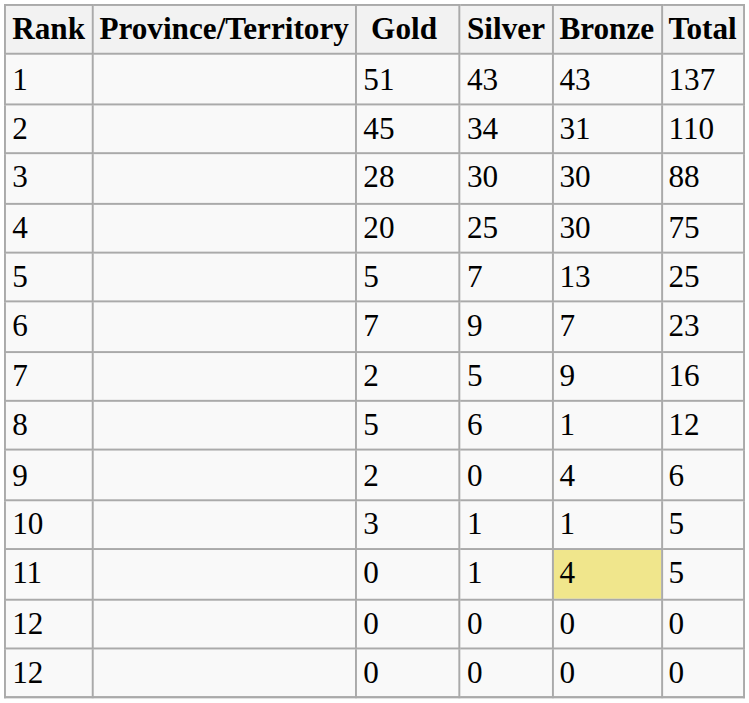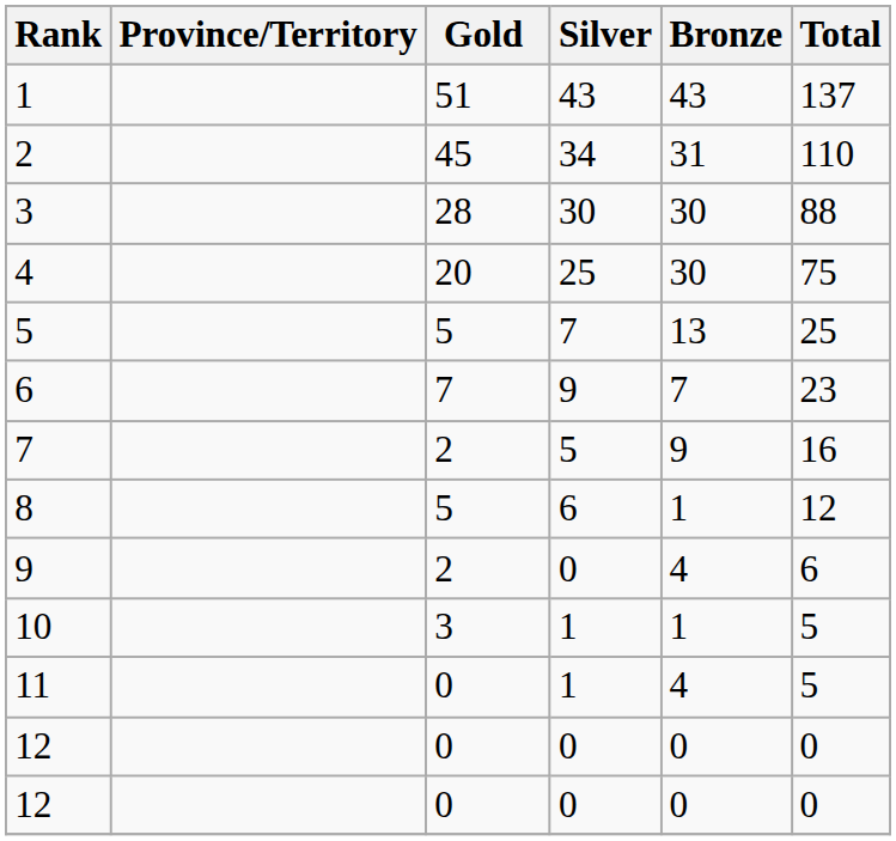11 | Bronze: khaki background -> no background
